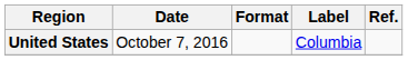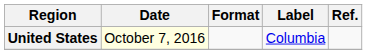United States | Date: no background -> lightyellow background
